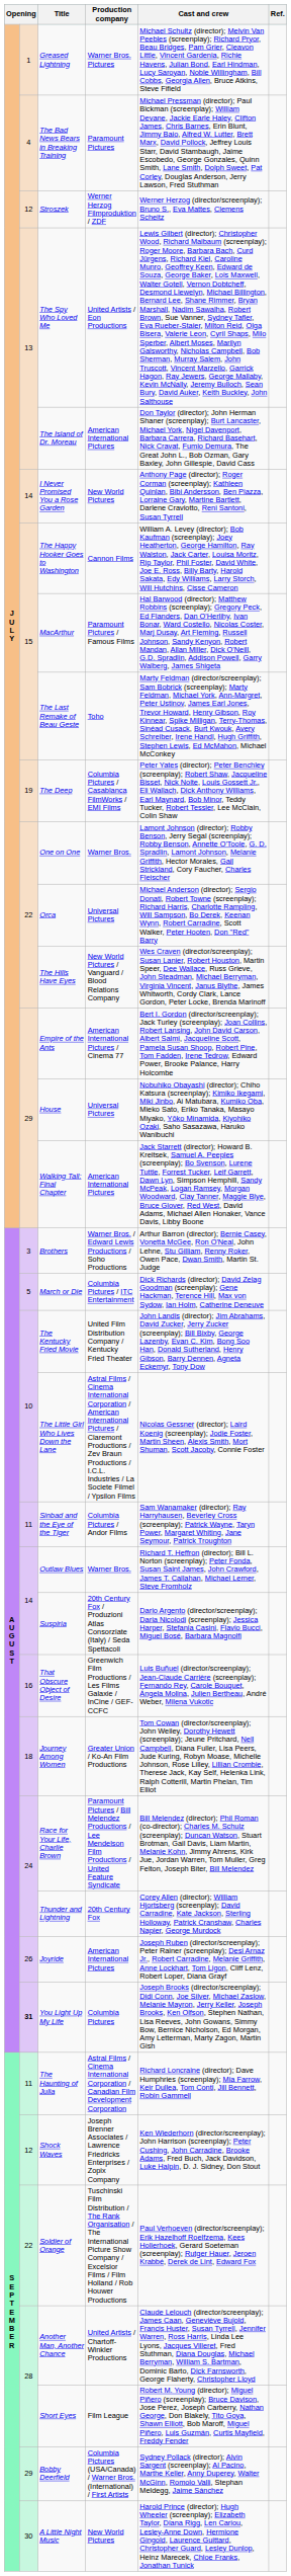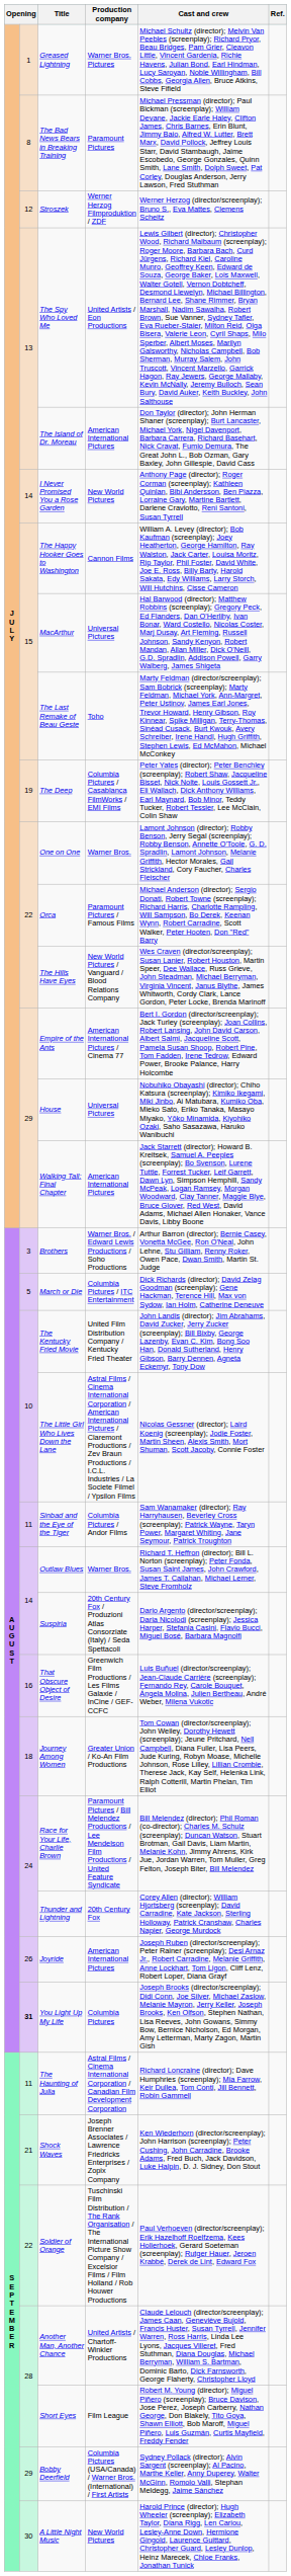The Bad News Bears in Breaking Training | column 2: 4 -> 8
MacArthur | Production company: Paramount Pictures / Famous Films -> Universal Pictures
Orca | Production company: Universal Pictures -> Paramount Pictures / Famous Films
Shock Waves | column 2: 12 -> 21
